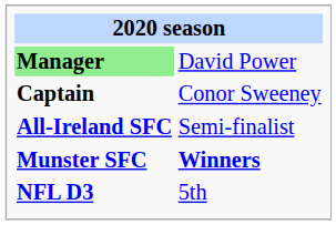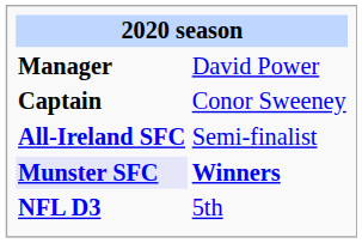Manager | column 1: lightgreen background -> no background
Munster SFC | column 1: no background -> lavender background
